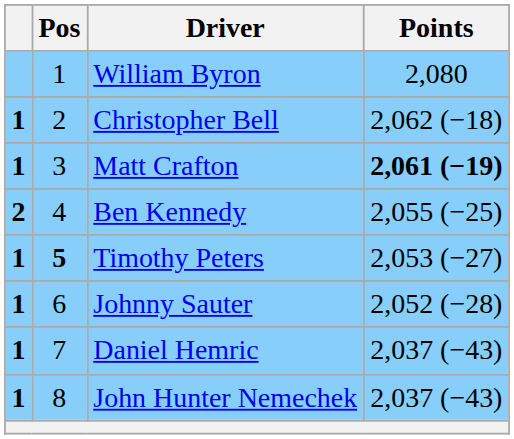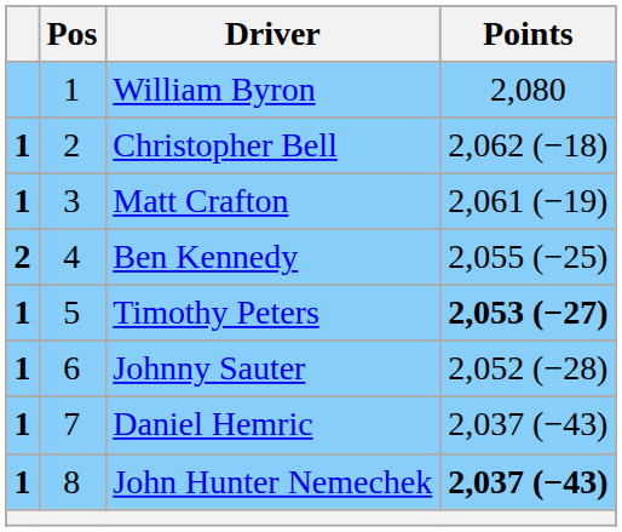Matt Crafton | Points: bold -> normal
Timothy Peters | Pos: bold -> normal
Timothy Peters | Points: normal -> bold
John Hunter Nemechek | Points: normal -> bold
